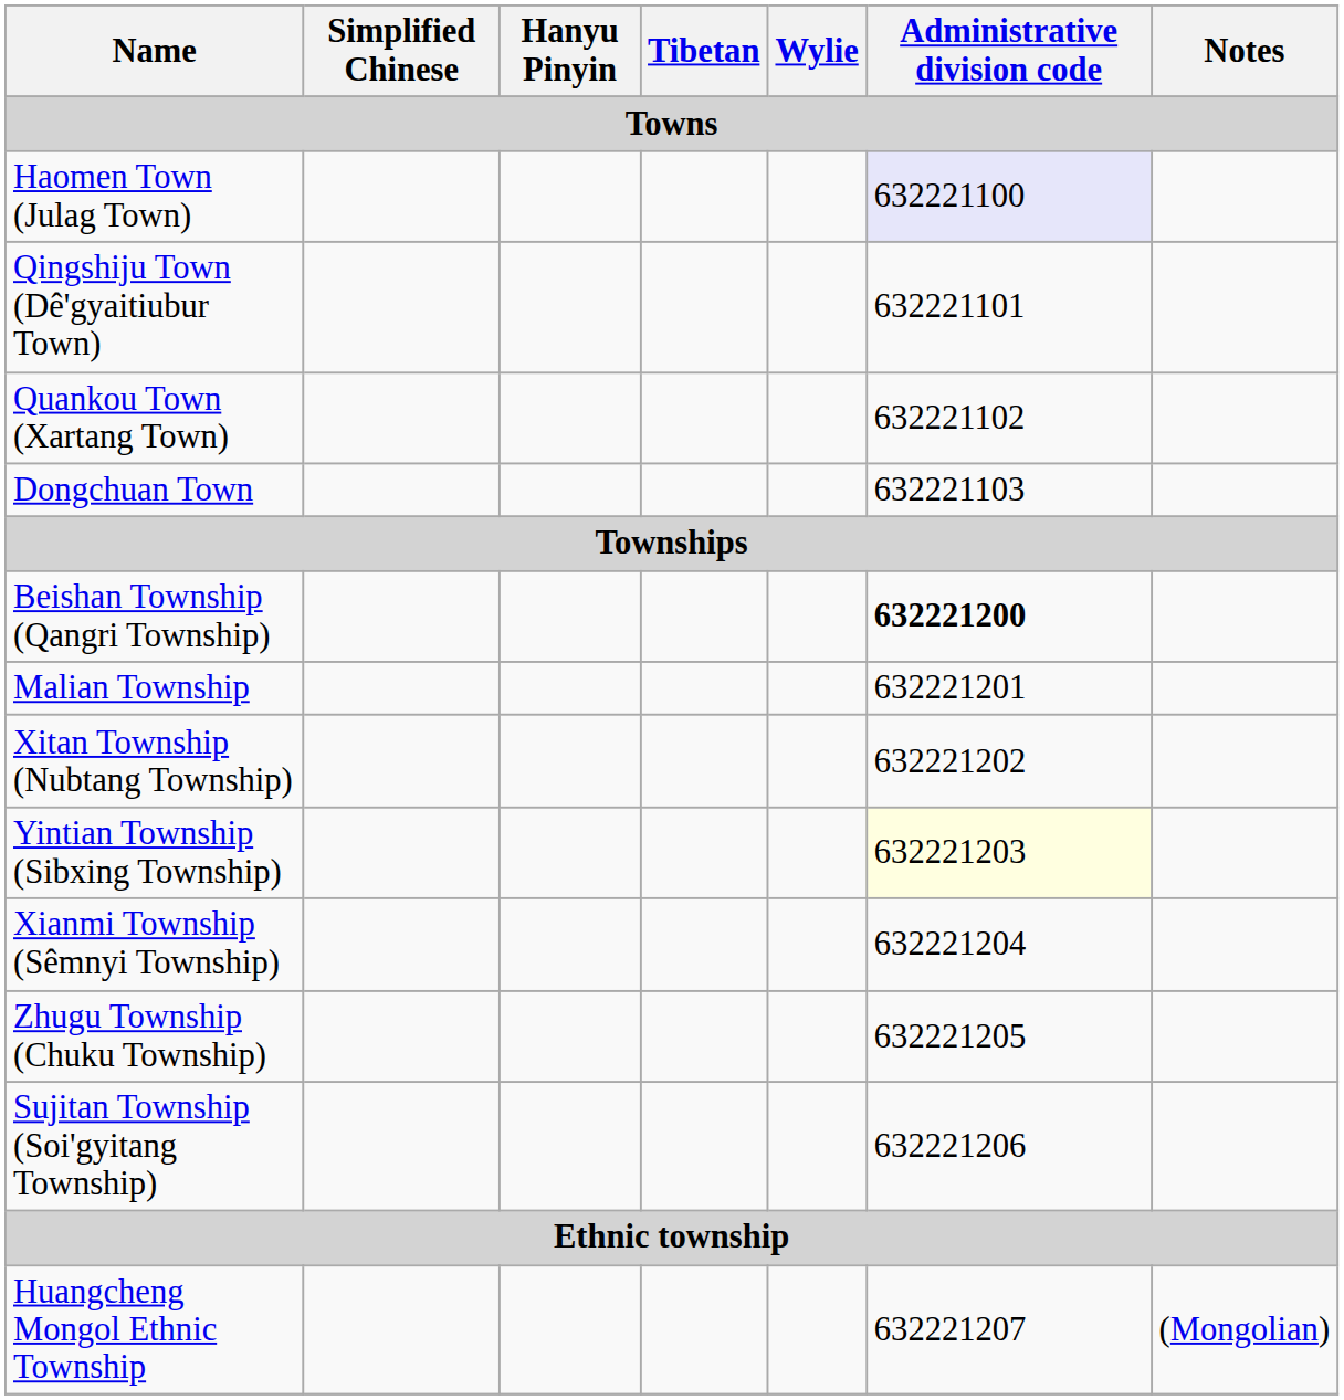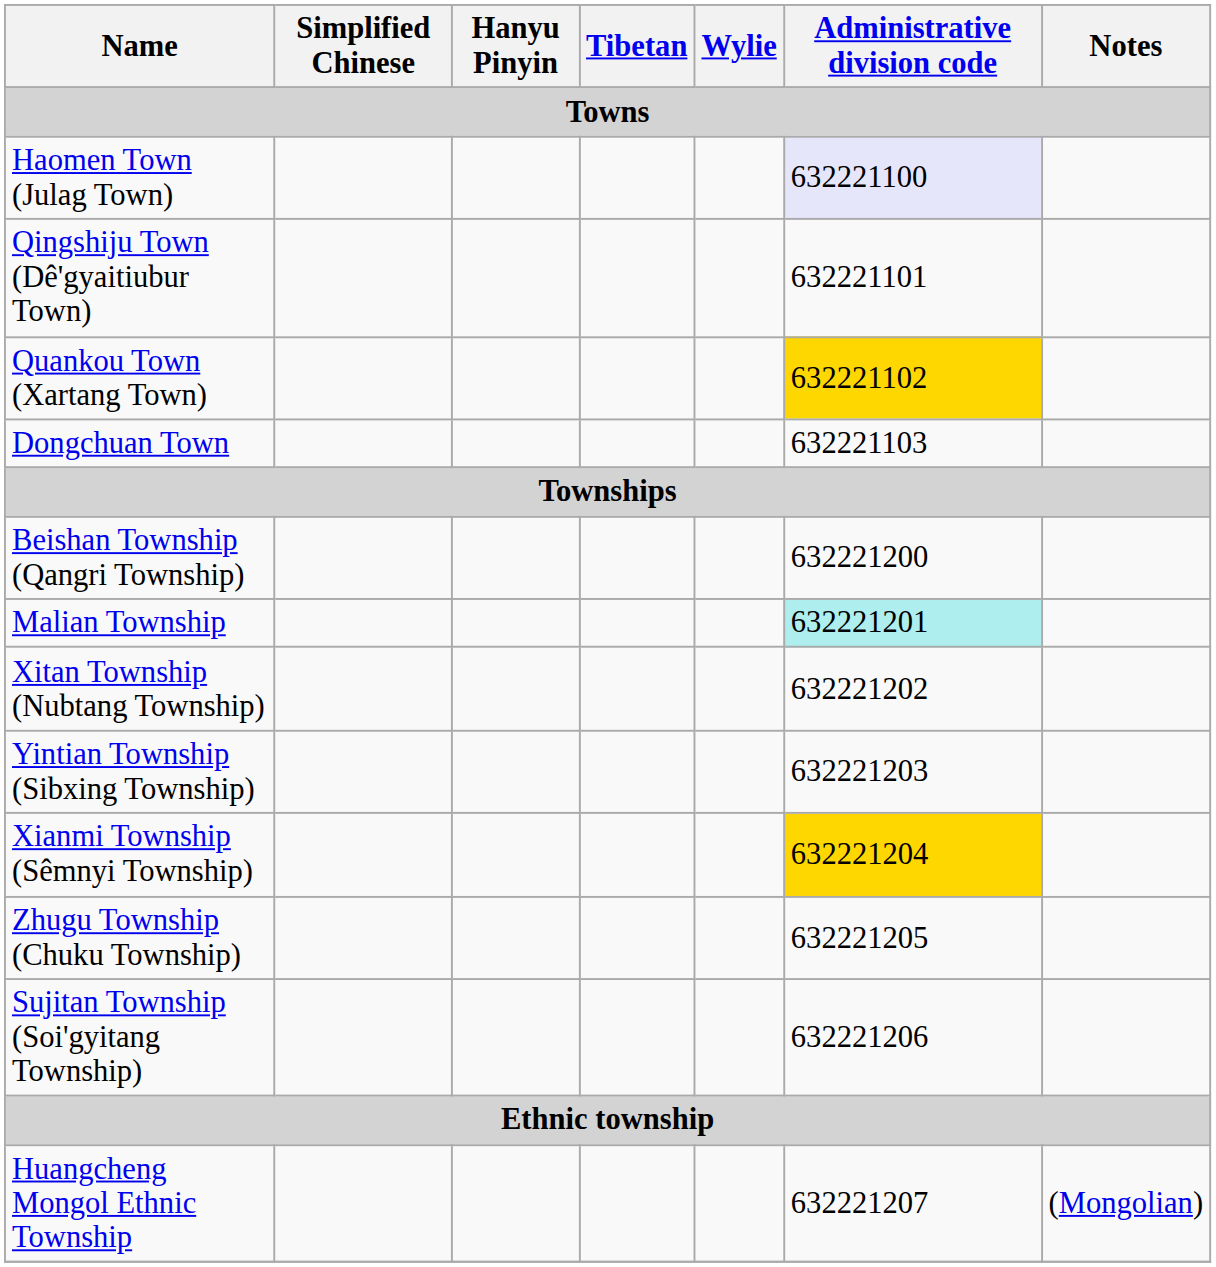Quankou Town (Xartang Town) | Administrative division code: no background -> gold background
Beishan Township (Qangri Township) | Administrative division code: bold -> normal
Malian Township | Administrative division code: no background -> paleturquoise background
Yintian Township (Sibxing Township) | Administrative division code: lightyellow background -> no background
Xianmi Township (Sêmnyi Township) | Administrative division code: no background -> gold background
